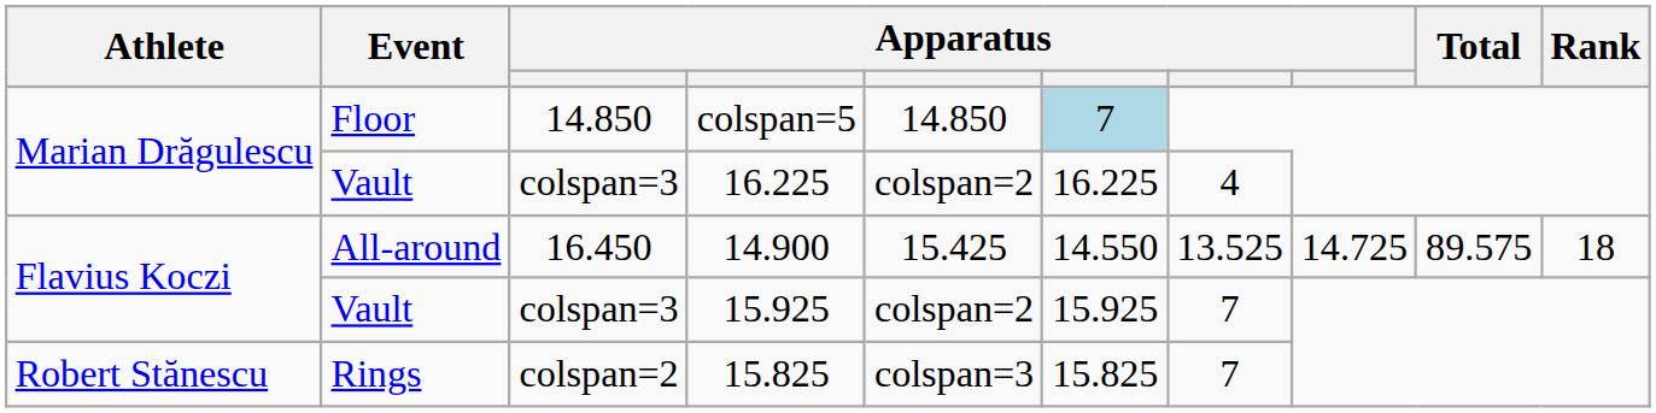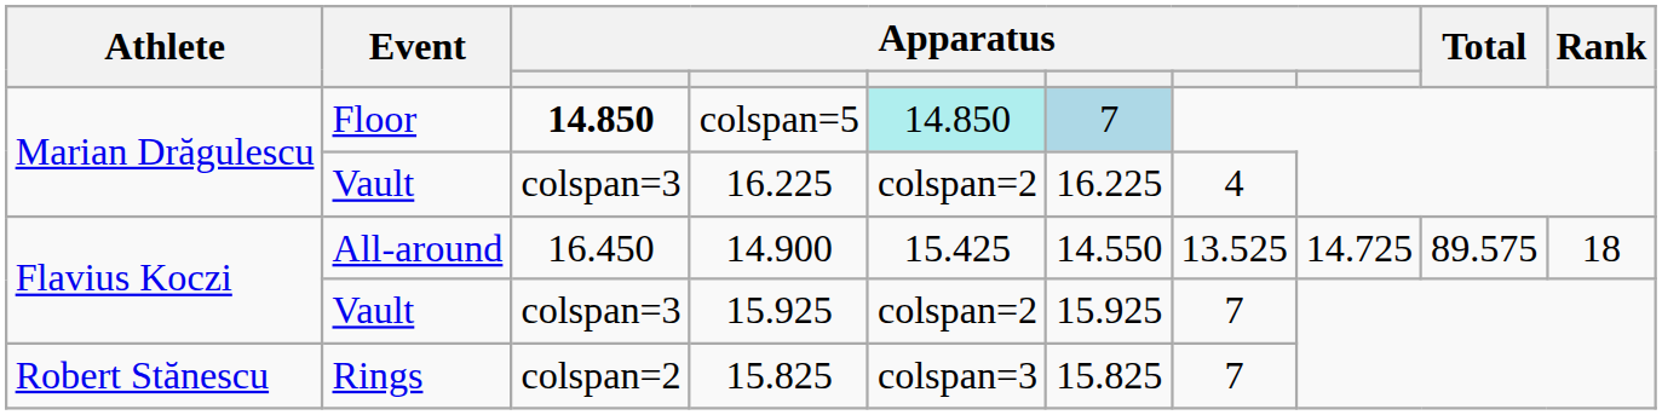colspan=5 | column 3: normal -> bold
colspan=5 | column 5: no background -> paleturquoise background
